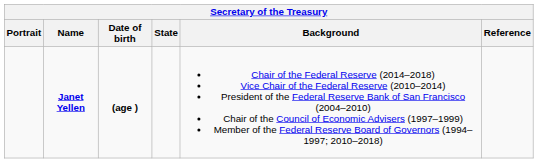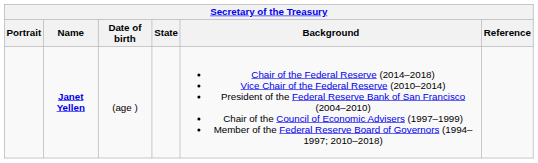Janet Yellen | Date of birth: bold -> normal
